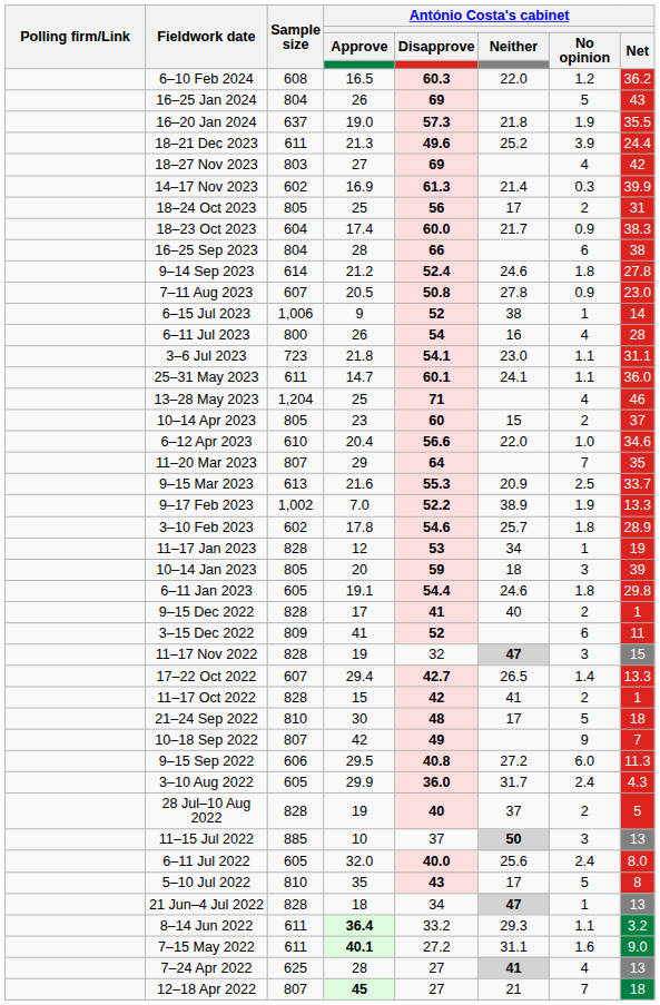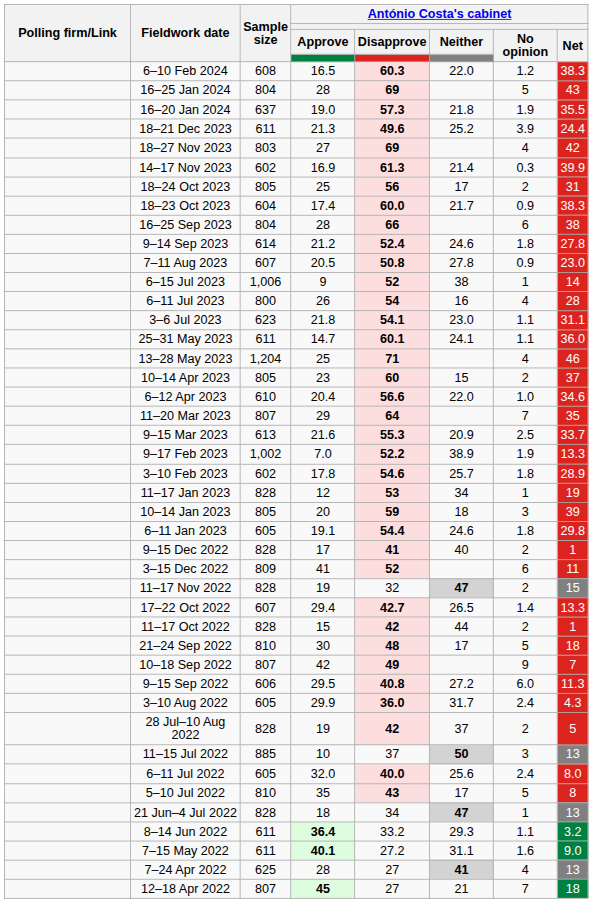6–10 Feb 2024 | António Costa's cabinet / Net: 36.2 -> 38.3
16–25 Jan 2024 | António Costa's cabinet / Approve: 26 -> 28
3–6 Jul 2023 | Sample size: 723 -> 623
11–17 Nov 2022 | António Costa's cabinet / No opinion: 3 -> 2
11–17 Oct 2022 | António Costa's cabinet / Neither: 41 -> 44
28 Jul–10 Aug 2022 | António Costa's cabinet / Disapprove: 40 -> 42
